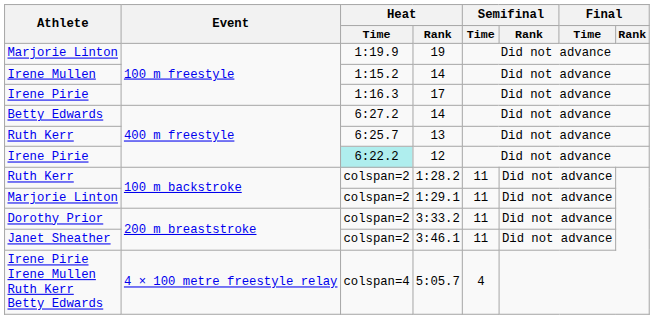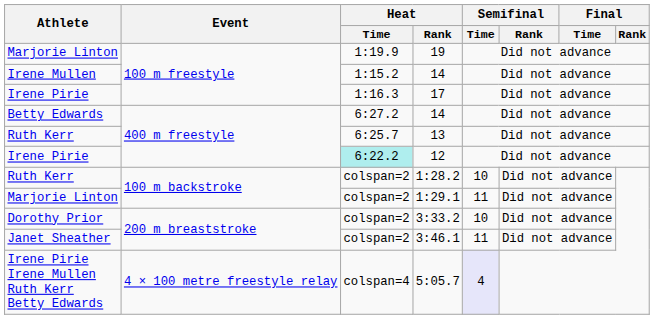1:28.2 | Semifinal / Time: 11 -> 10
3:33.2 | Semifinal / Time: 11 -> 10
5:05.7 | Semifinal / Time: no background -> lavender background
